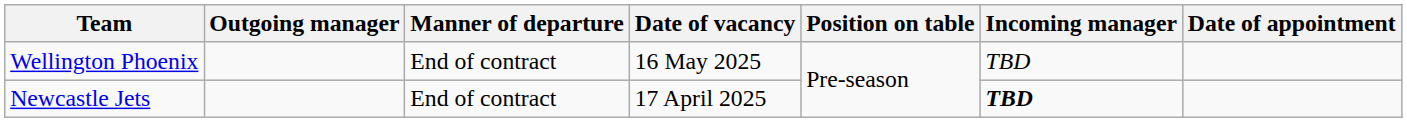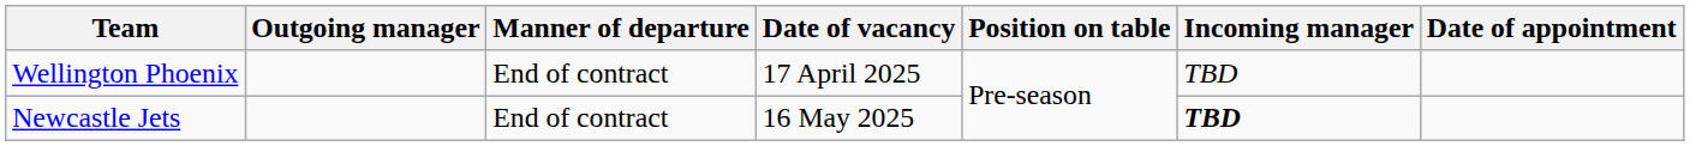Wellington Phoenix | Date of vacancy: 16 May 2025 -> 17 April 2025
Newcastle Jets | Date of vacancy: 17 April 2025 -> 16 May 2025
